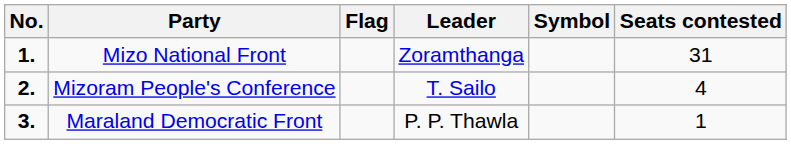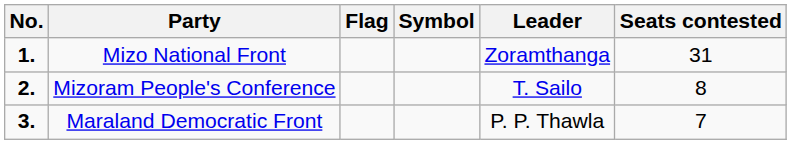columns swapped: Symbol <-> Leader
Mizoram People's Conference | Seats contested: 4 -> 8
Maraland Democratic Front | Seats contested: 1 -> 7
